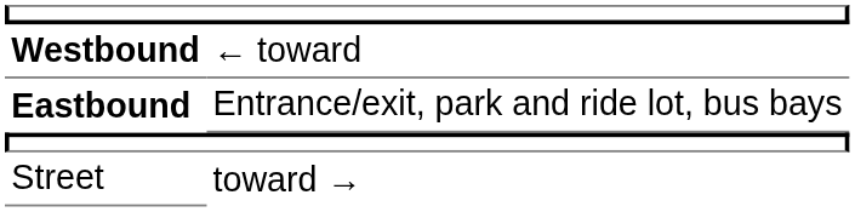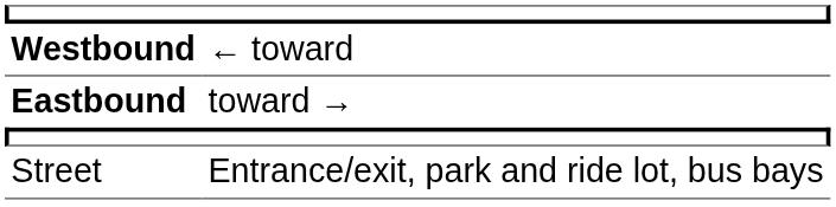row 2 | column 2: Entrance/exit, park and ride lot, bus bays -> toward →
row 3 | column 2: toward → -> Entrance/exit, park and ride lot, bus bays
